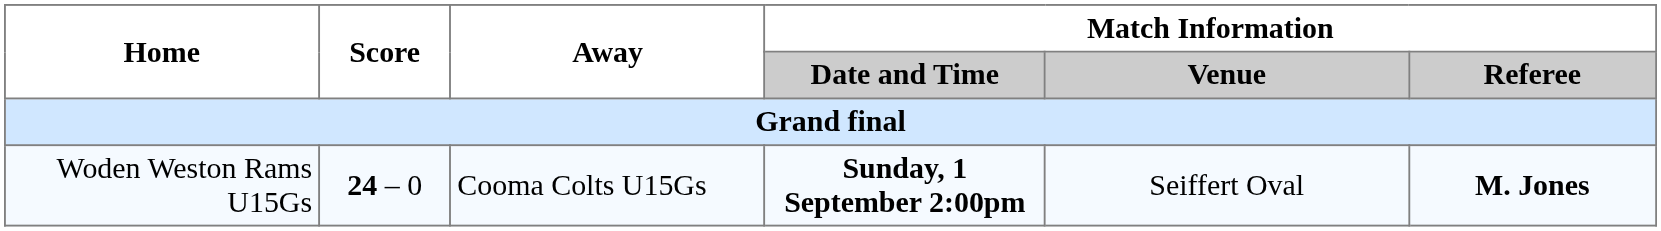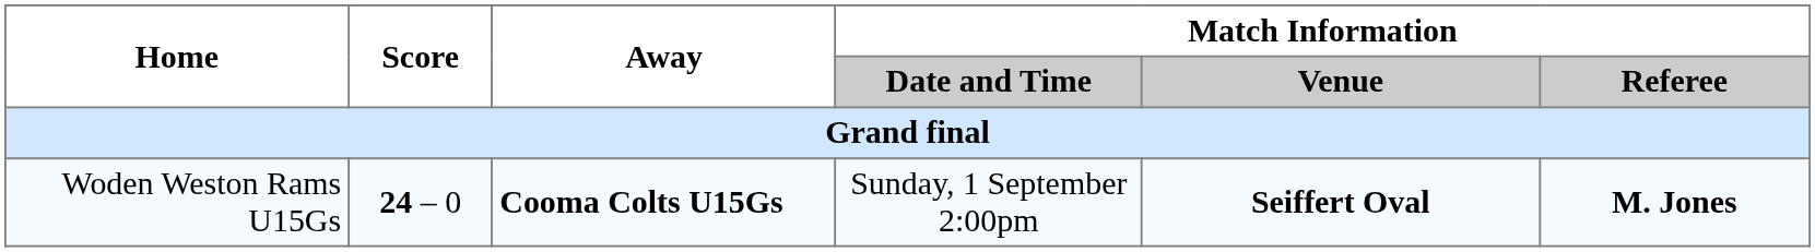Woden Weston Rams U15Gs | Away: normal -> bold
Woden Weston Rams U15Gs | Match Information / Date and Time: bold -> normal
Woden Weston Rams U15Gs | Match Information / Venue: normal -> bold
